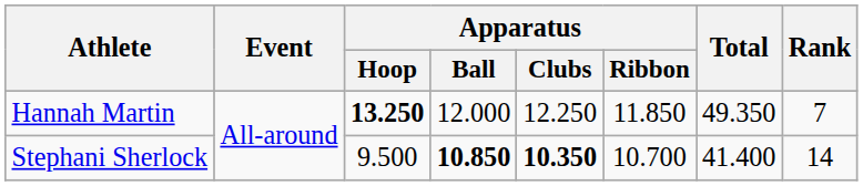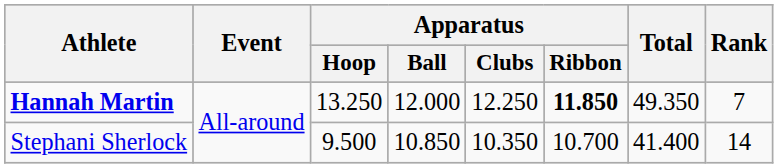row 3 | Athlete: normal -> bold
row 3 | Apparatus / Hoop: bold -> normal
row 3 | Apparatus / Ribbon: normal -> bold
row 4 | Apparatus / Ball: bold -> normal
row 4 | Apparatus / Clubs: bold -> normal
